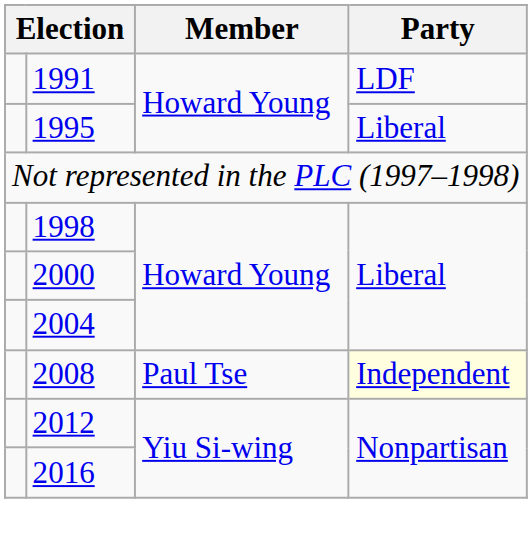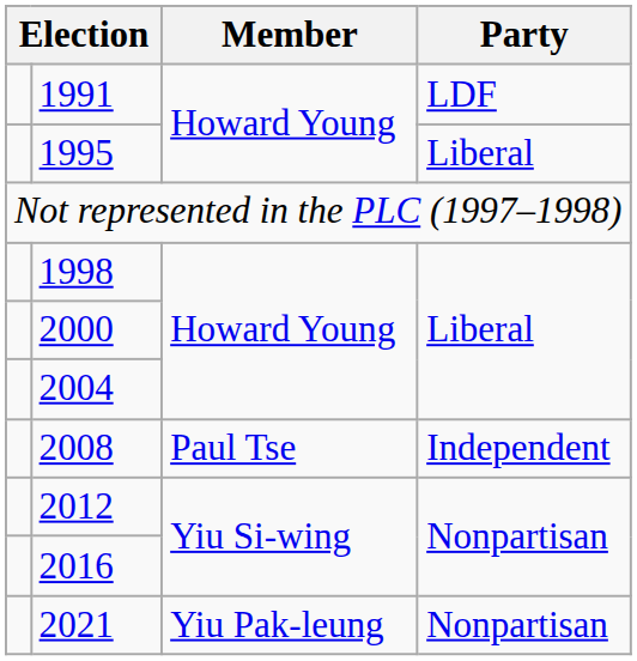2008 | Party: lightyellow background -> no background
+ row: 2021 | Yiu Pak-leung | Nonpartisan
